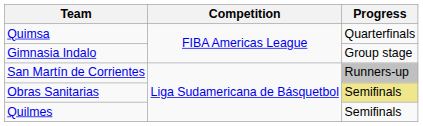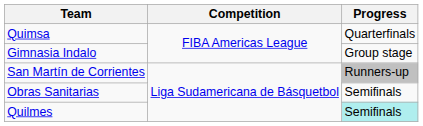Obras Sanitarias | Progress: khaki background -> no background
Quilmes | Progress: no background -> paleturquoise background
